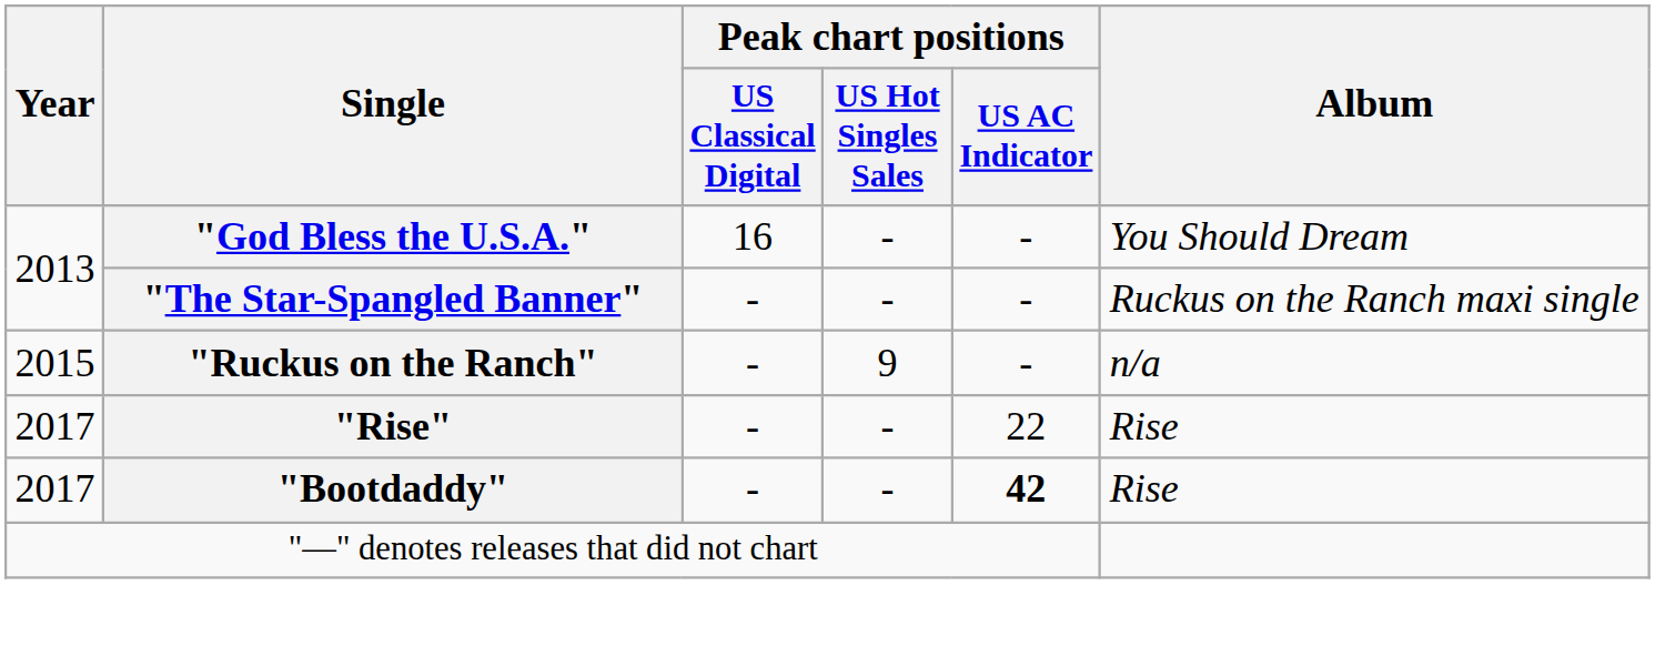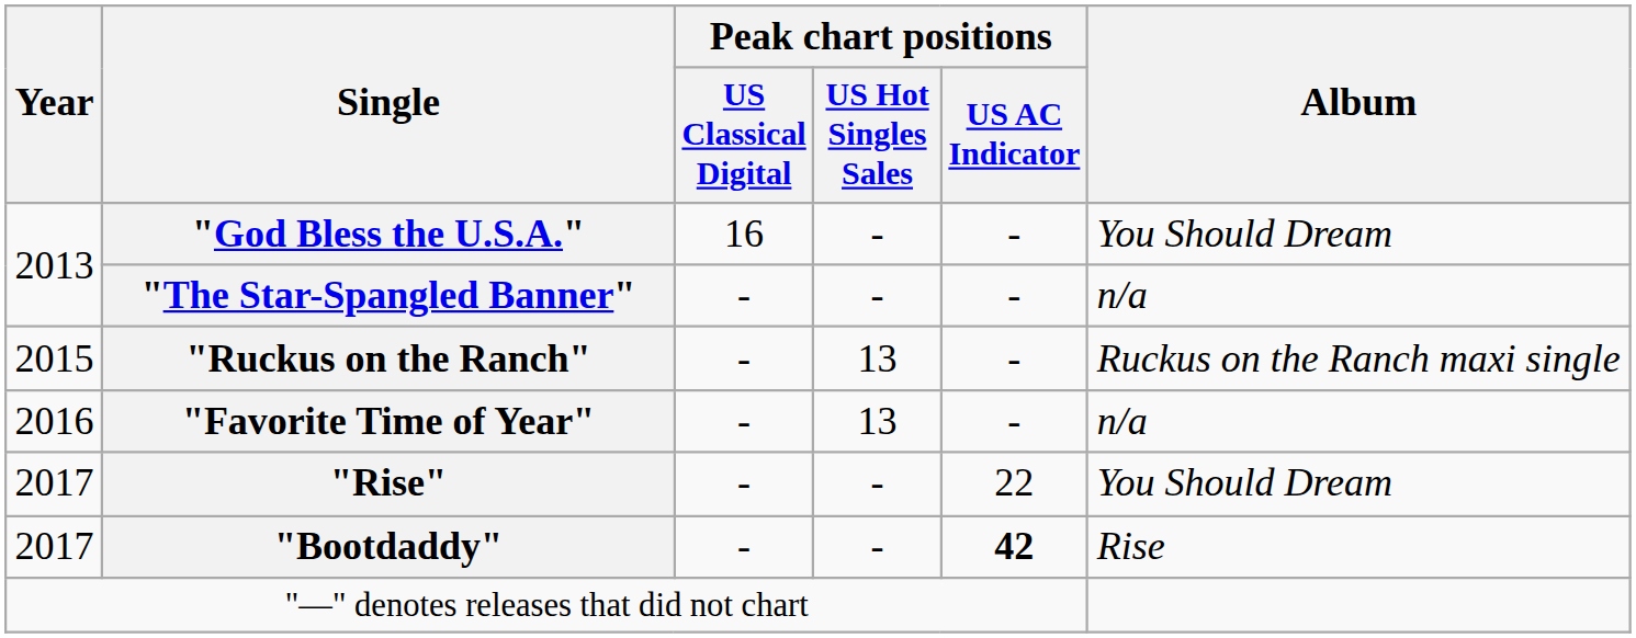"The Star-Spangled Banner" | Album: Ruckus on the Ranch maxi single -> n/a
"Ruckus on the Ranch" | Peak chart positions / US Hot Singles Sales: 9 -> 13
"Ruckus on the Ranch" | Album: n/a -> Ruckus on the Ranch maxi single
+ row: 2016 | "Favorite Time of Year" | - | 13 | - | n/a
"Rise" | Album: Rise -> You Should Dream
